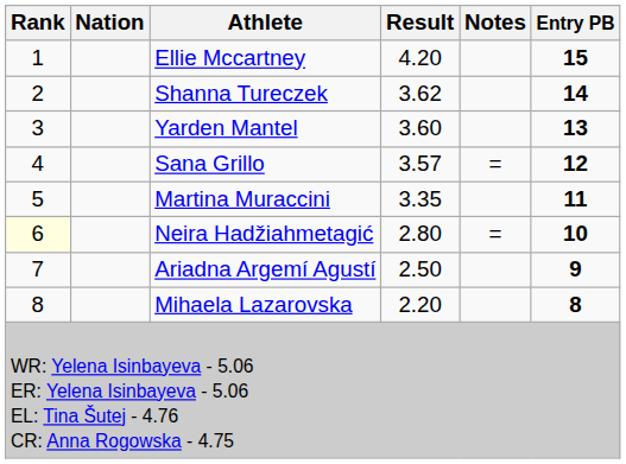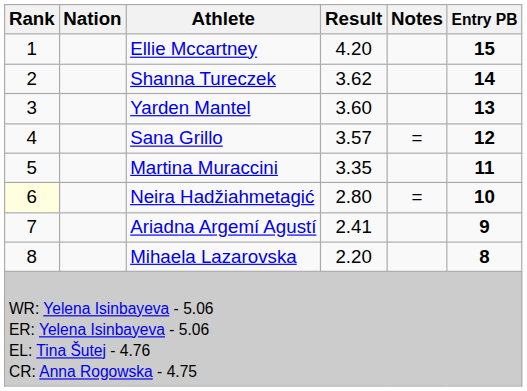Ariadna Argemí Agustí | Result: 2.50 -> 2.41
